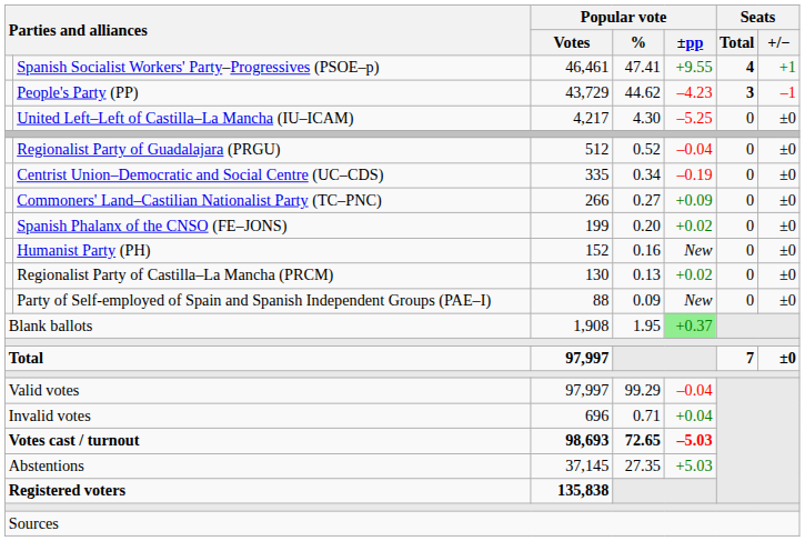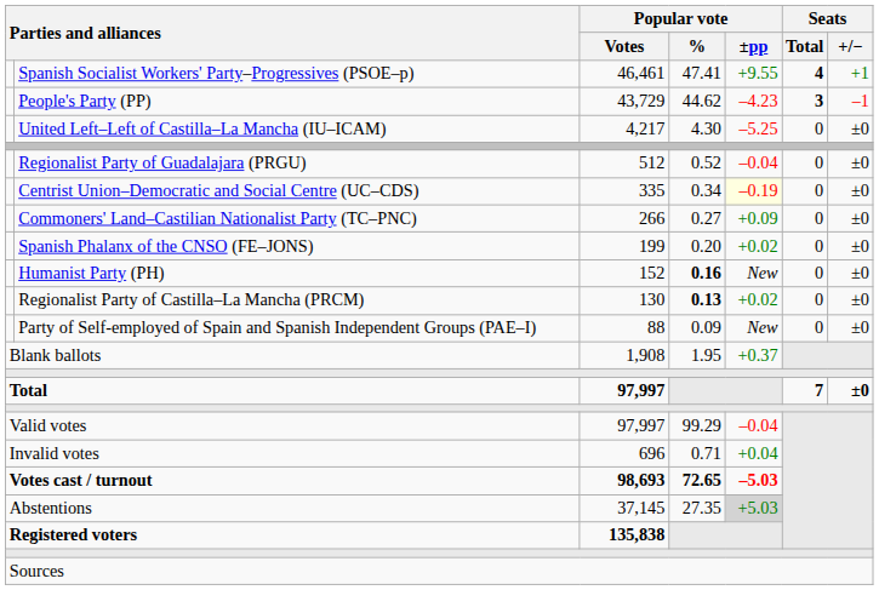Centrist Union–Democratic and Social Centre (UC–CDS) | Popular vote / ±pp: no background -> lightyellow background
Humanist Party (PH) | Popular vote / %: normal -> bold
Regionalist Party of Castilla–La Mancha (PRCM) | Popular vote / %: normal -> bold
Blank ballots | Popular vote / ±pp: lightgreen background -> no background
Abstentions | Popular vote / ±pp: no background -> lightgrey background
